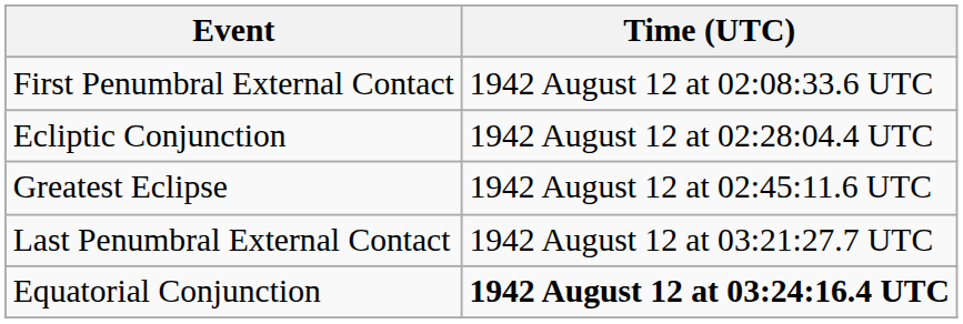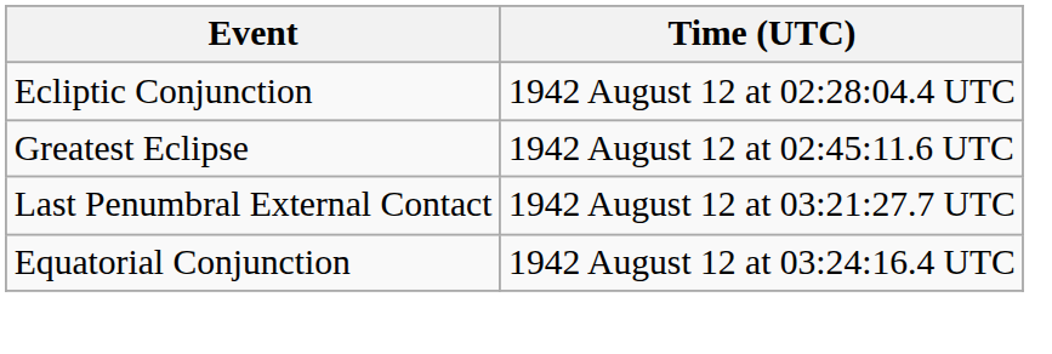- row: First Penumbral External Contact | 1942 August 12 at 02:08:33.6 UTC
Equatorial Conjunction | Time (UTC): bold -> normal
